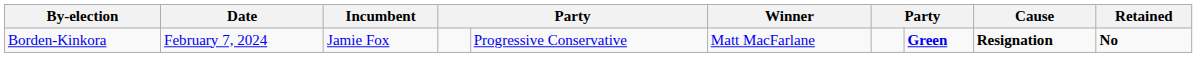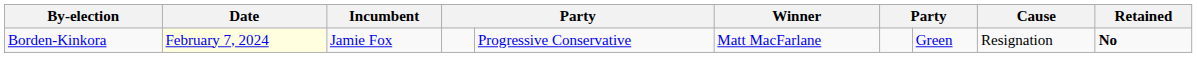Borden-Kinkora | Date: no background -> lightyellow background
Borden-Kinkora | column 8: bold -> normal
Borden-Kinkora | Cause: bold -> normal
